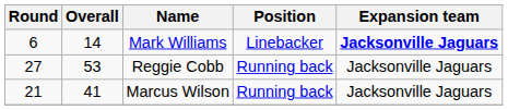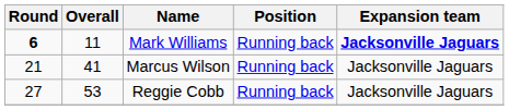Mark Williams | Round: normal -> bold
Mark Williams | Overall: 14 -> 11
Mark Williams | Position: Linebacker -> Running back
rows swapped: Marcus Wilson <-> Reggie Cobb
